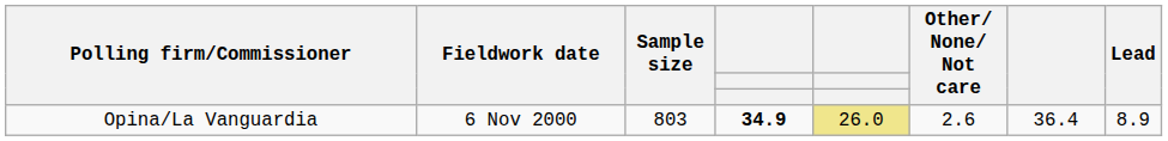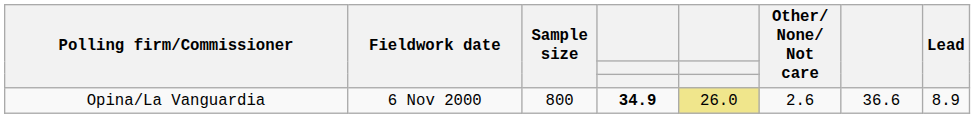Opina/La Vanguardia | Sample size: 803 -> 800
Opina/La Vanguardia | column 7: 36.4 -> 36.6
